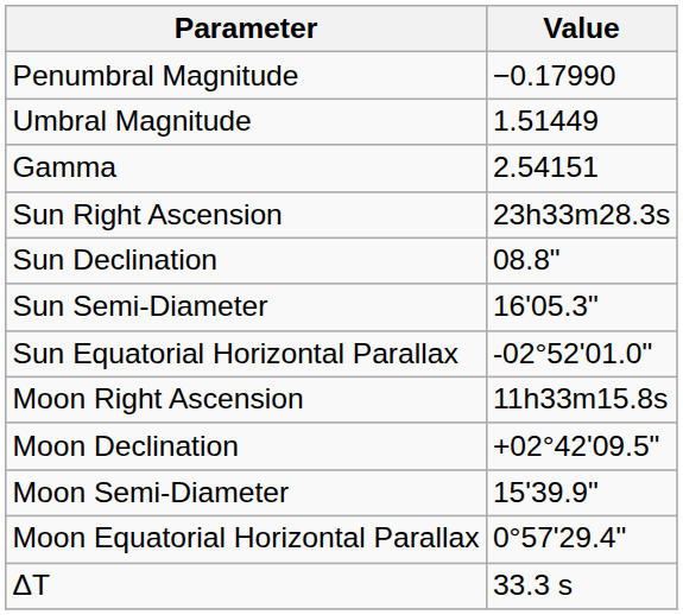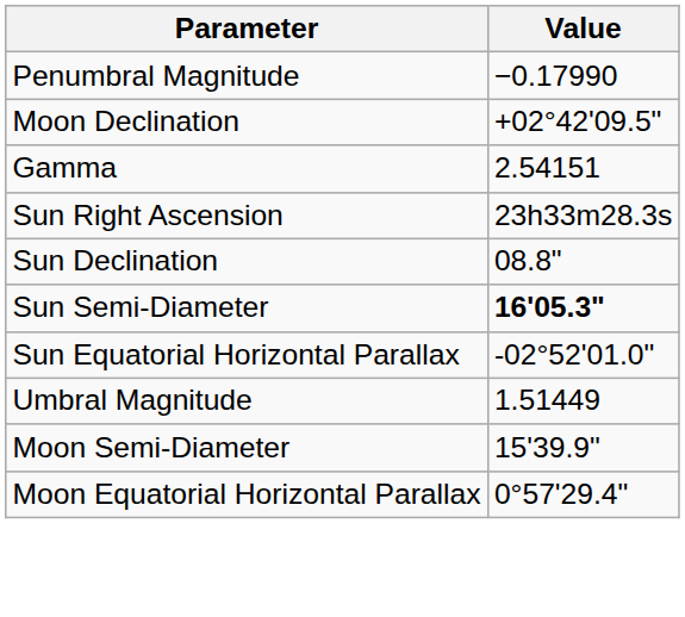rows swapped: Umbral Magnitude <-> Moon Declination
Sun Semi-Diameter | Value: normal -> bold
- row: Moon Right Ascension | 11h33m15.8s
- row: ΔT | 33.3 s
